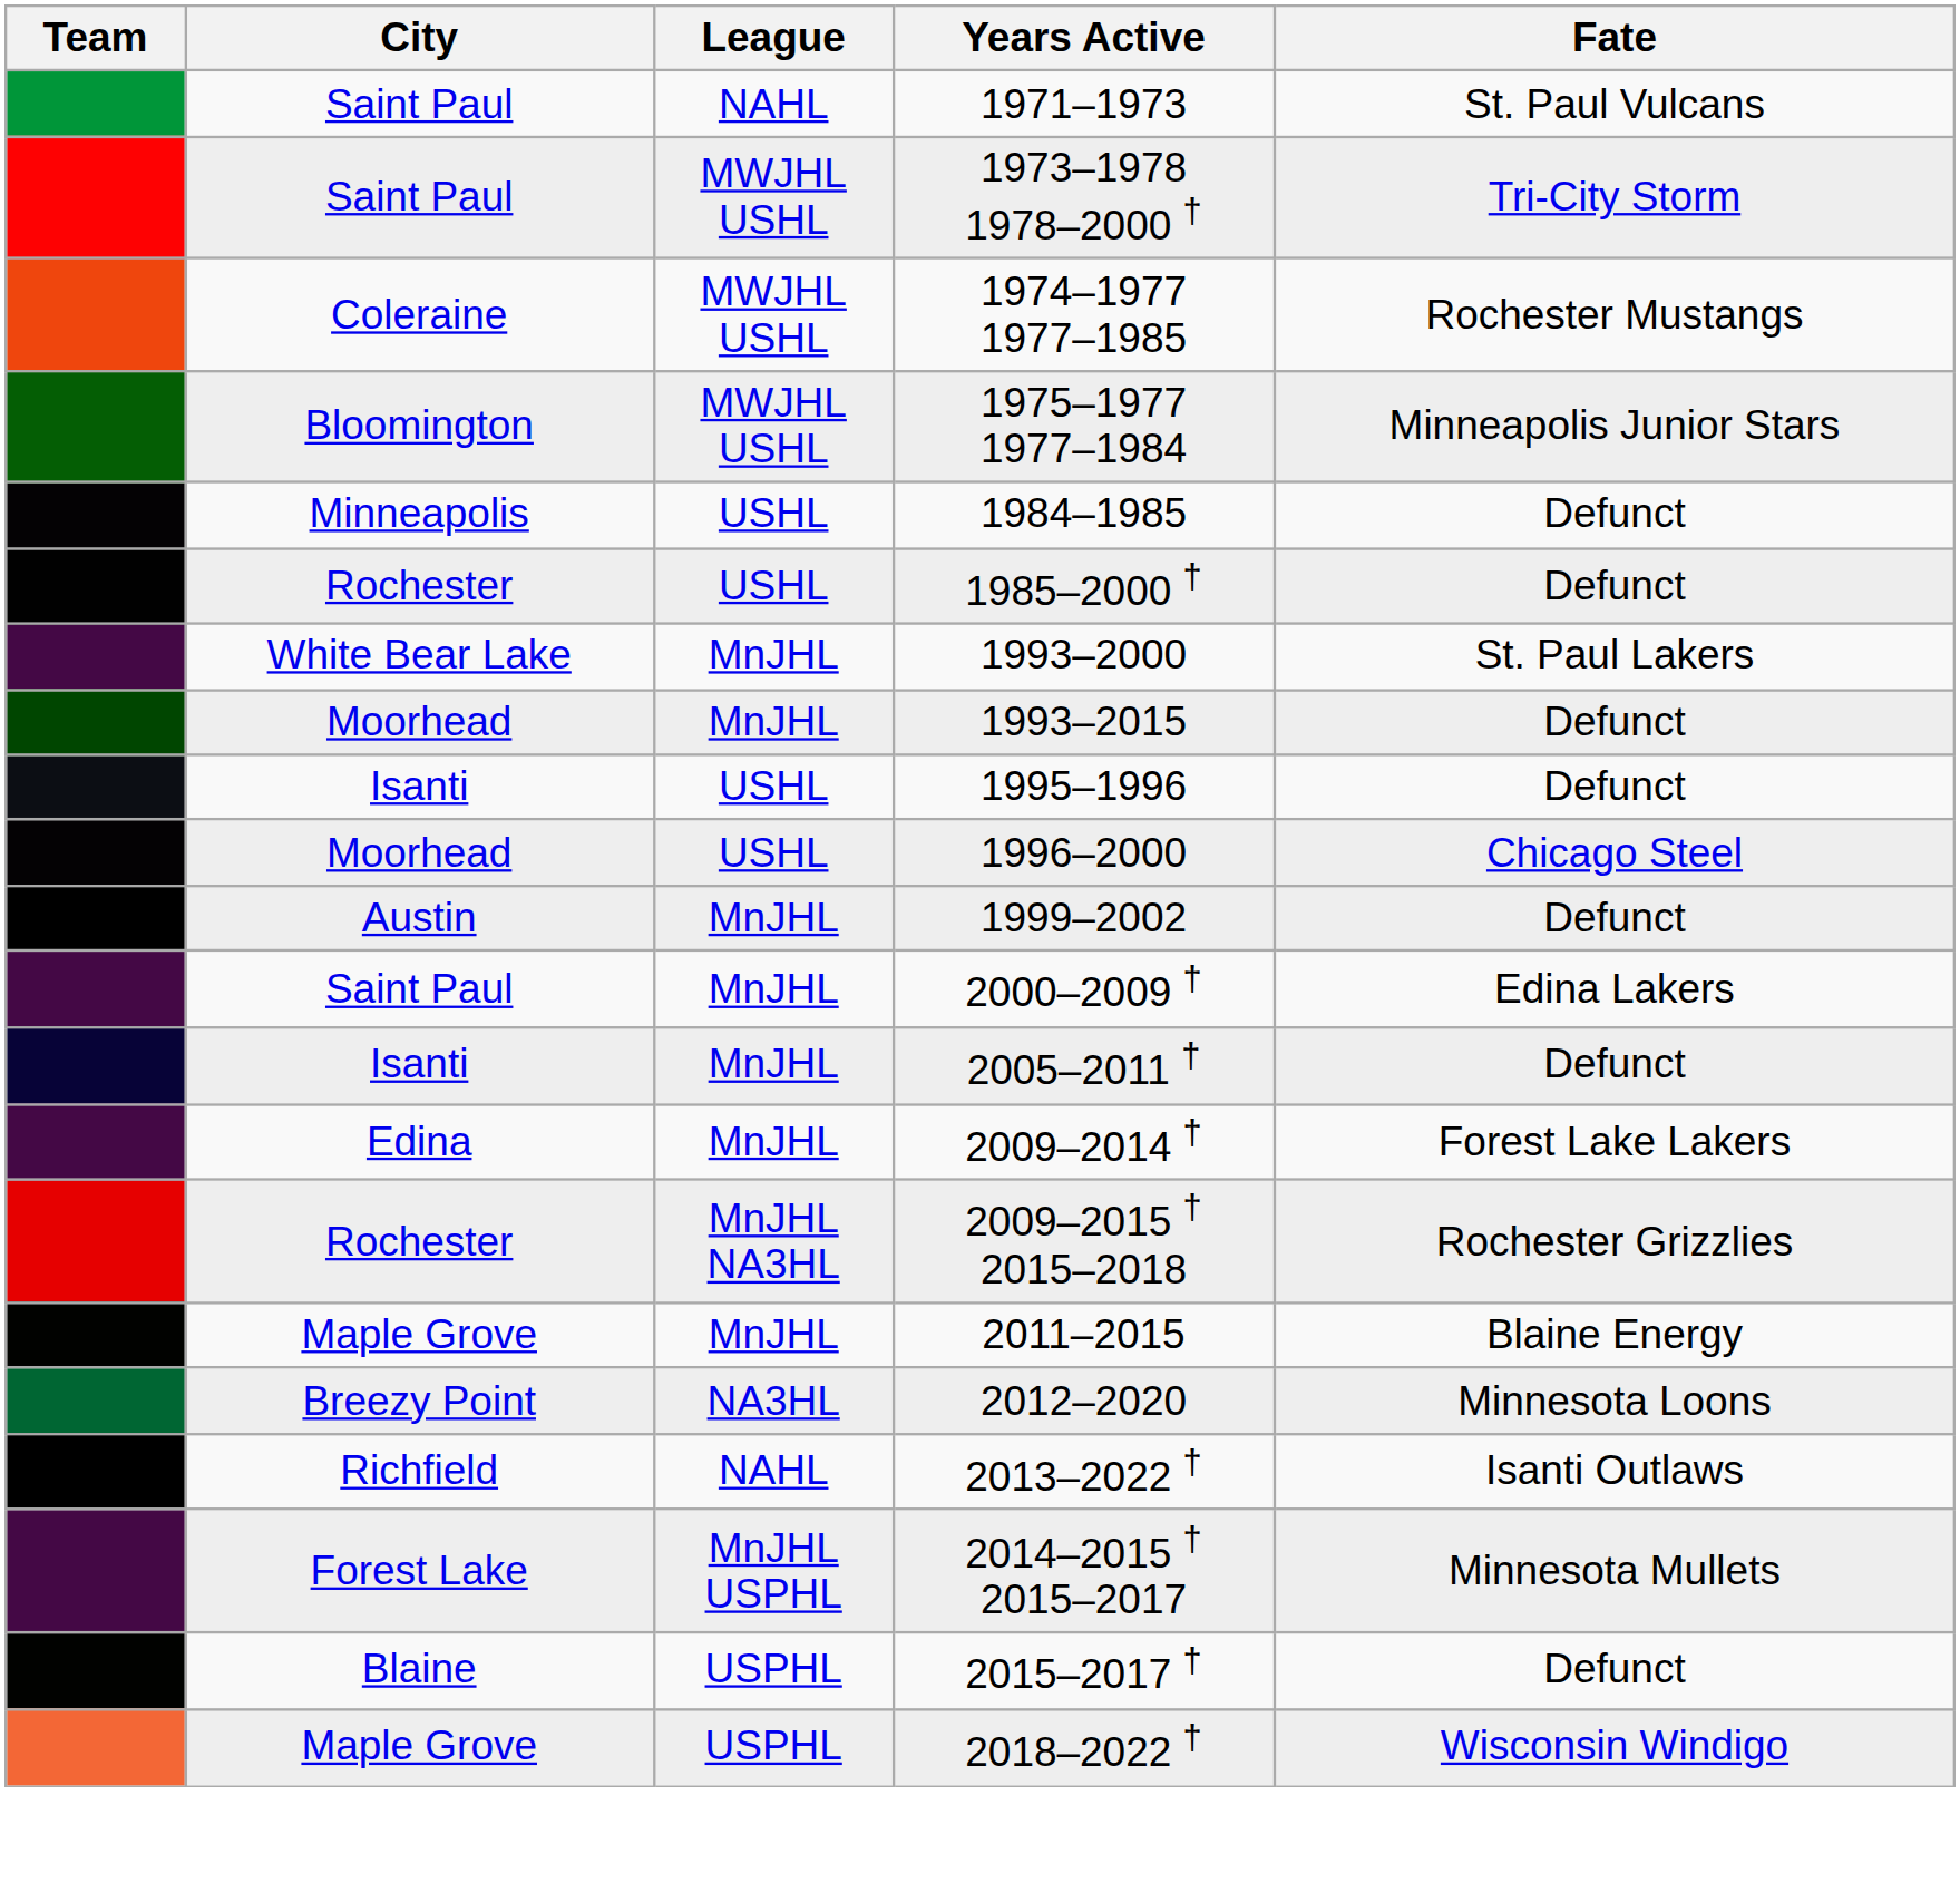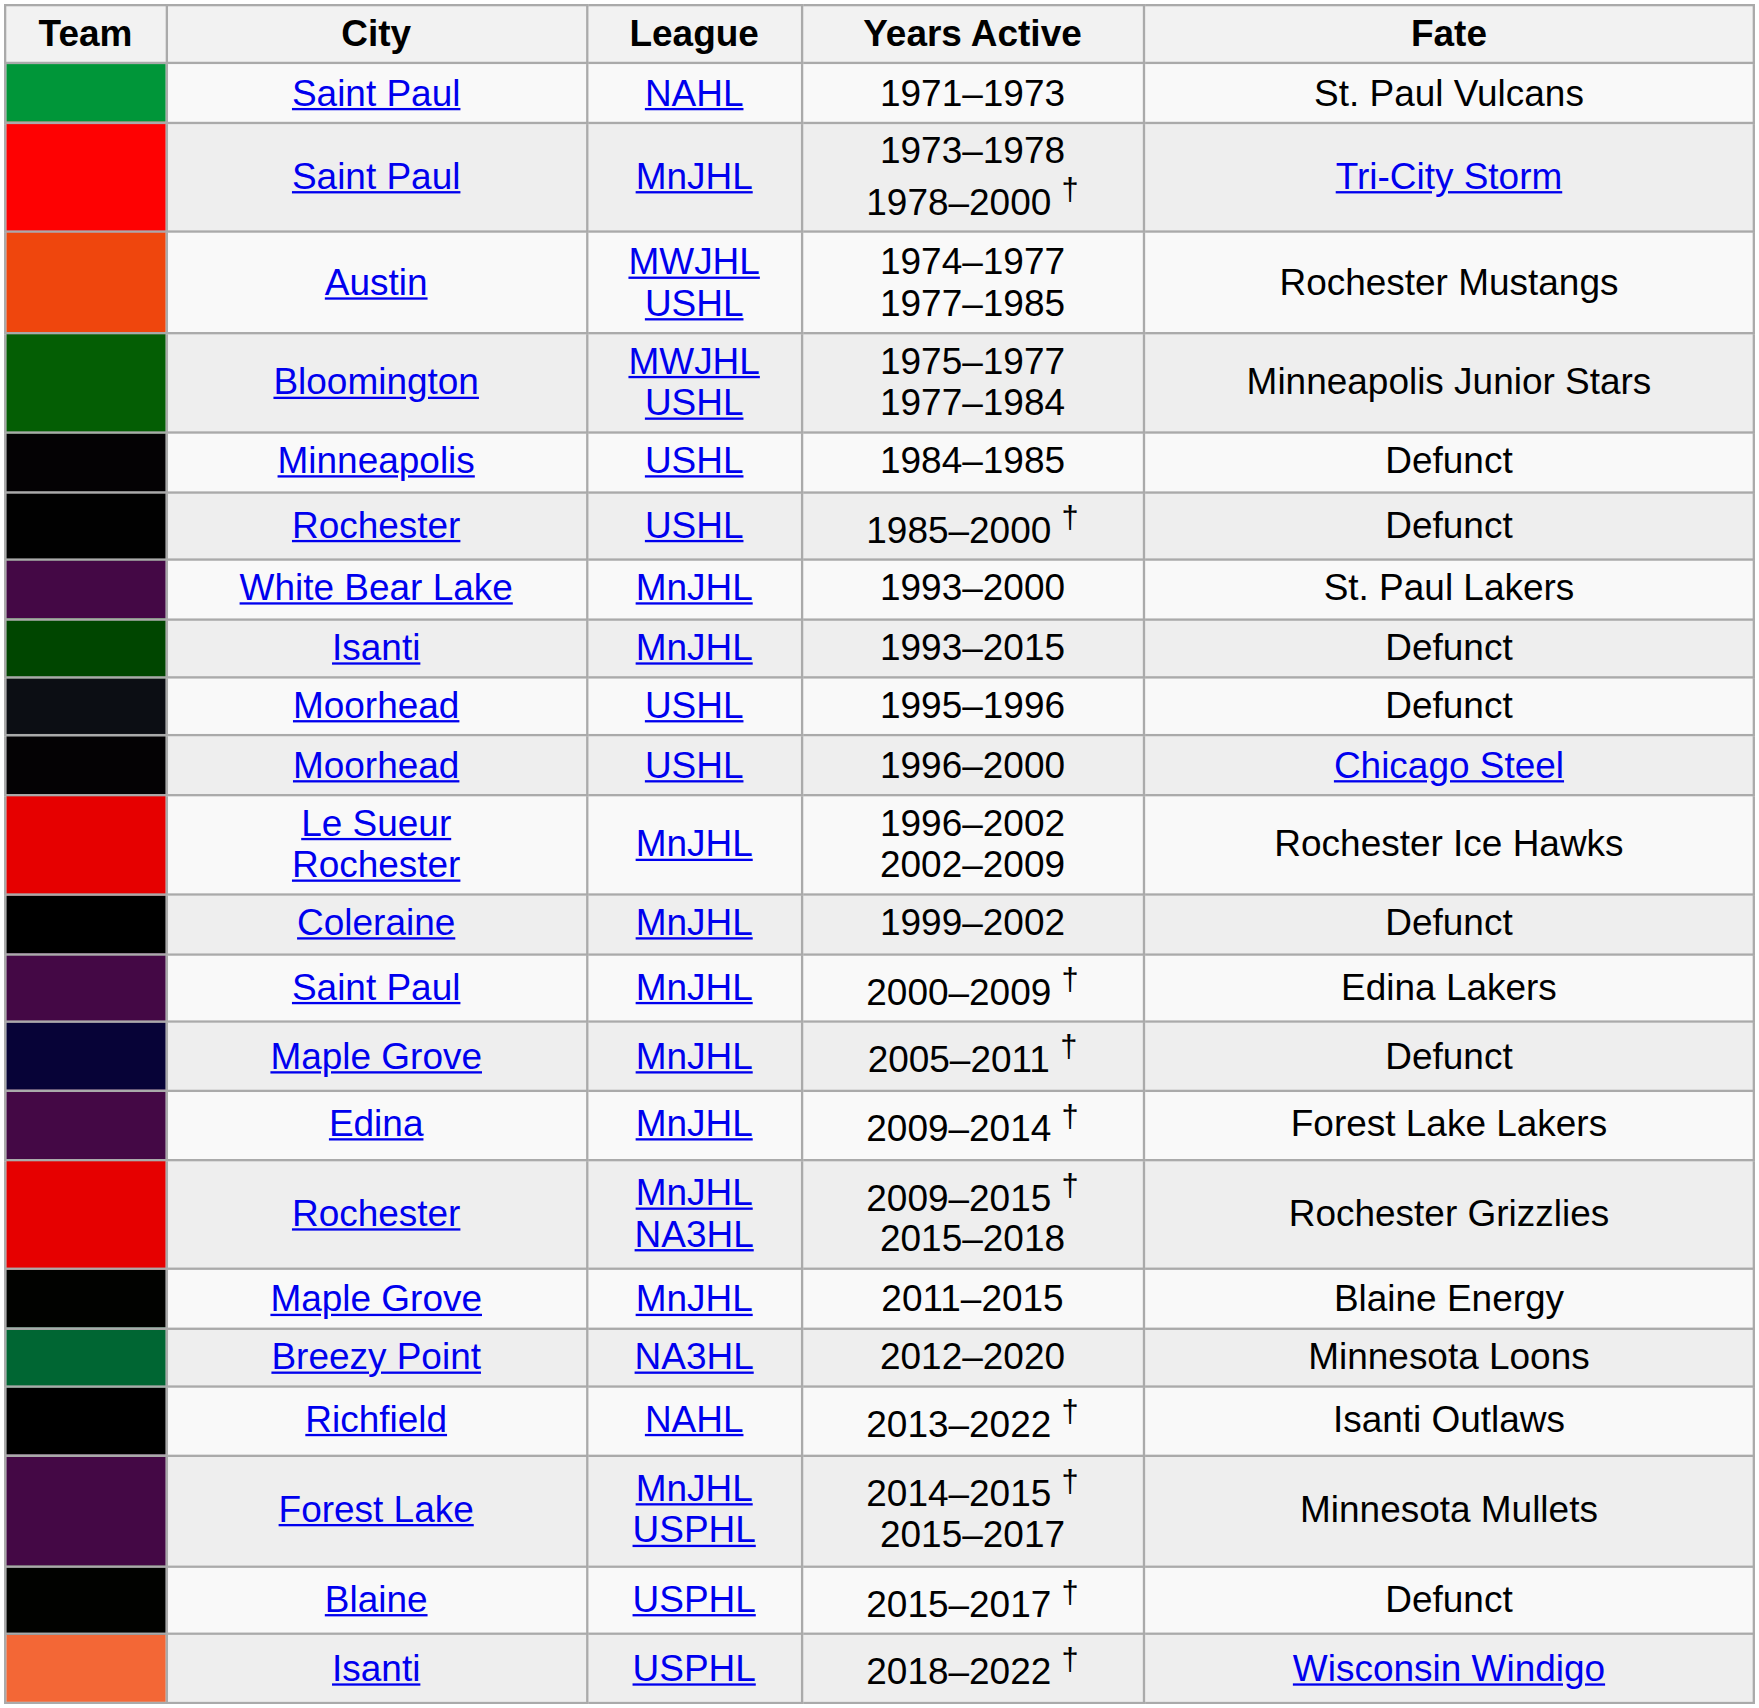1973–1978 1978–2000 † | League: MWJHL USHL -> MnJHL
1974–1977 1977–1985 | City: Coleraine -> Austin
1993–2015 | City: Moorhead -> Isanti
1995–1996 | City: Isanti -> Moorhead
+ row: Le Sueur Rochester | MnJHL | 1996–2002 2002–2009 | Rochester Ice Hawks
1999–2002 | City: Austin -> Coleraine
2005–2011 † | City: Isanti -> Maple Grove
2018–2022 † | City: Maple Grove -> Isanti
